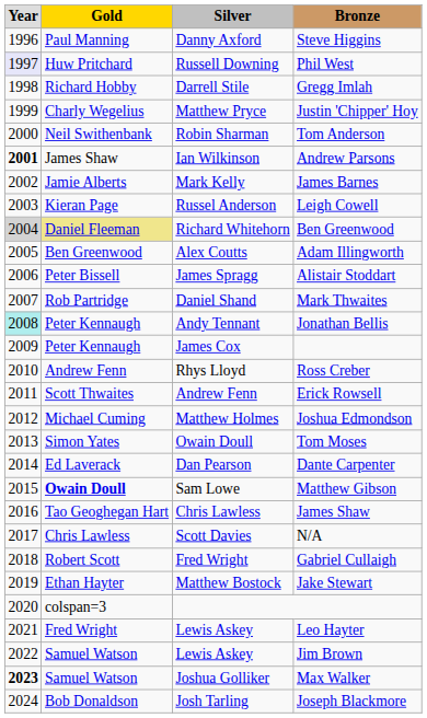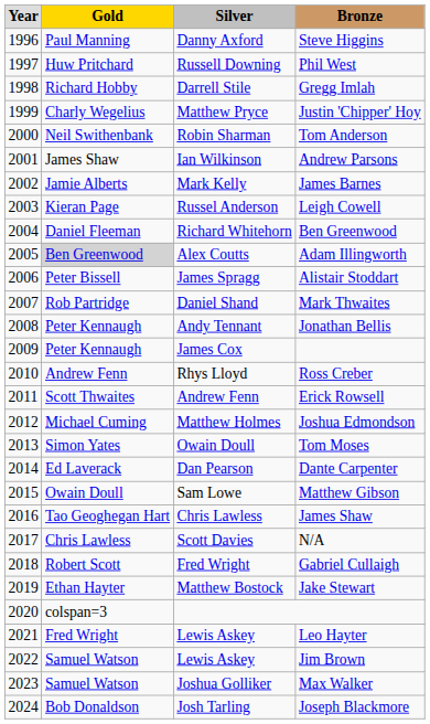Russell Downing | column 1: lavender background -> no background
Ian Wilkinson | column 1: bold -> normal
Richard Whitehorn | column 1: lightgrey background -> no background
Richard Whitehorn | column 2: khaki background -> no background
Alex Coutts | column 2: no background -> lightgrey background
Andy Tennant | column 1: paleturquoise background -> no background
Sam Lowe | column 2: bold -> normal
Joshua Golliker | column 1: bold -> normal
